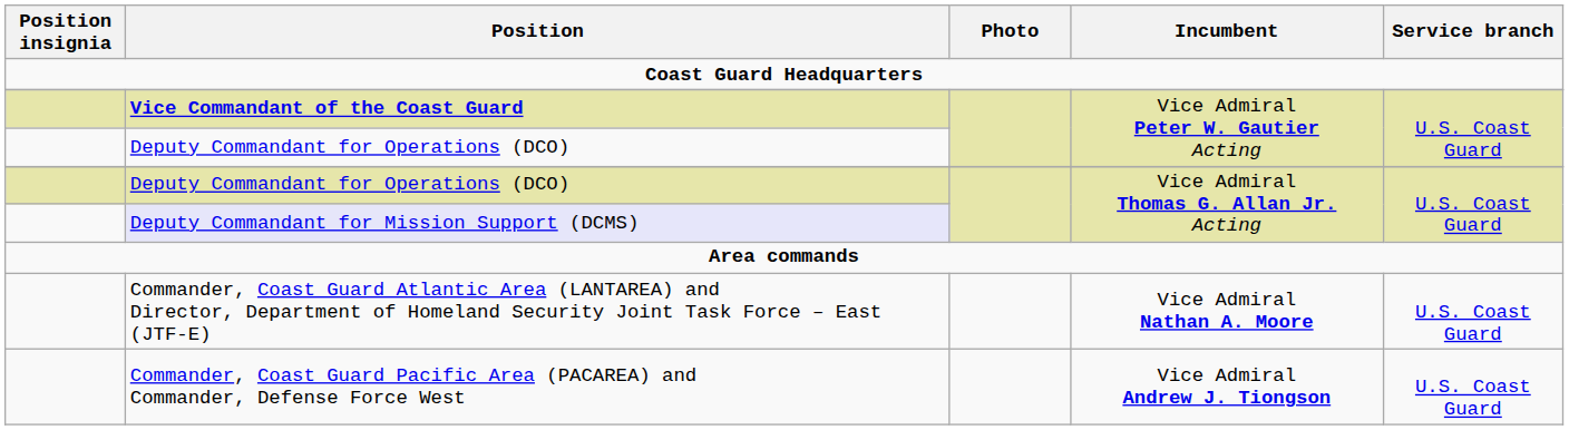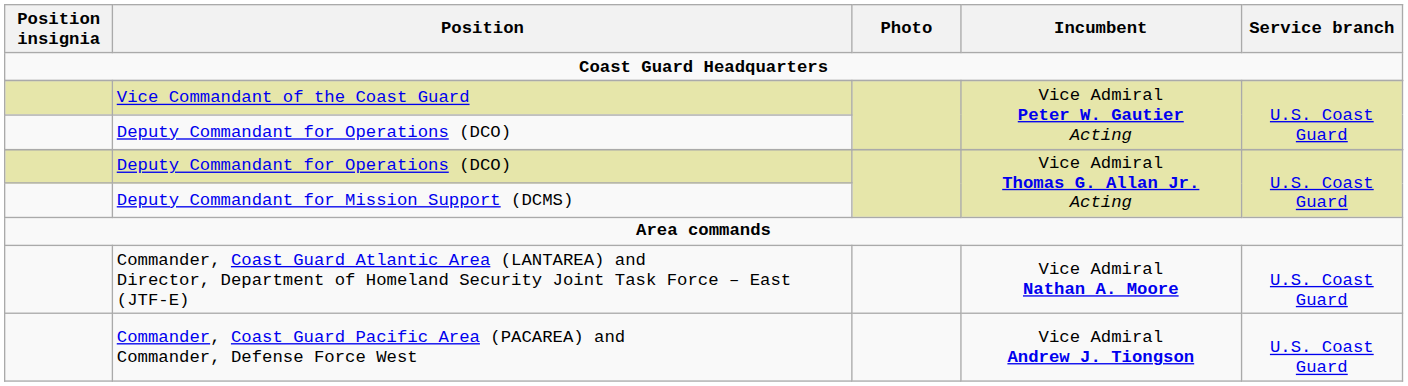Vice Commandant of the Coast Guard | Position: bold -> normal
Deputy Commandant for Mission Support (DCMS) | Position: lavender background -> no background
